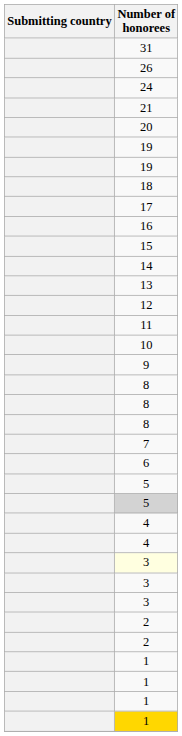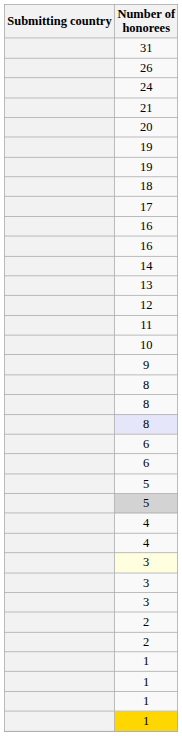row 12 | Number of honorees: 15 -> 16
row 21 | Number of honorees: no background -> lavender background
row 22 | Number of honorees: 7 -> 6
